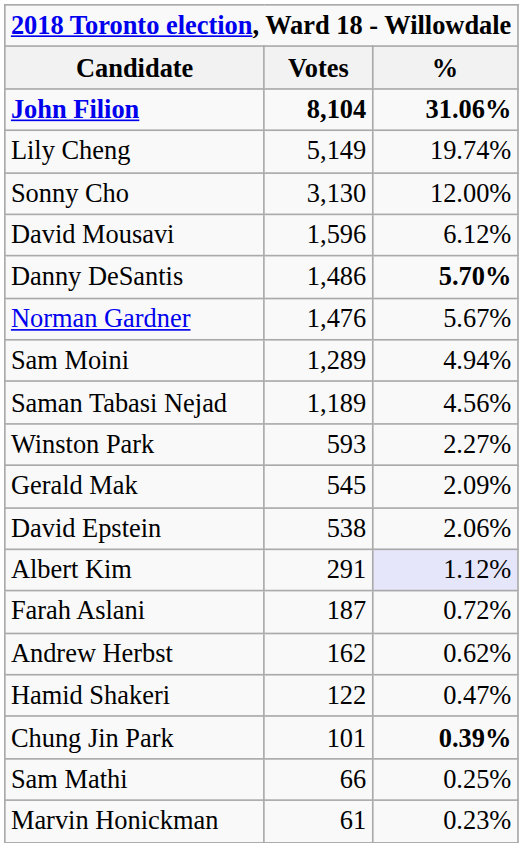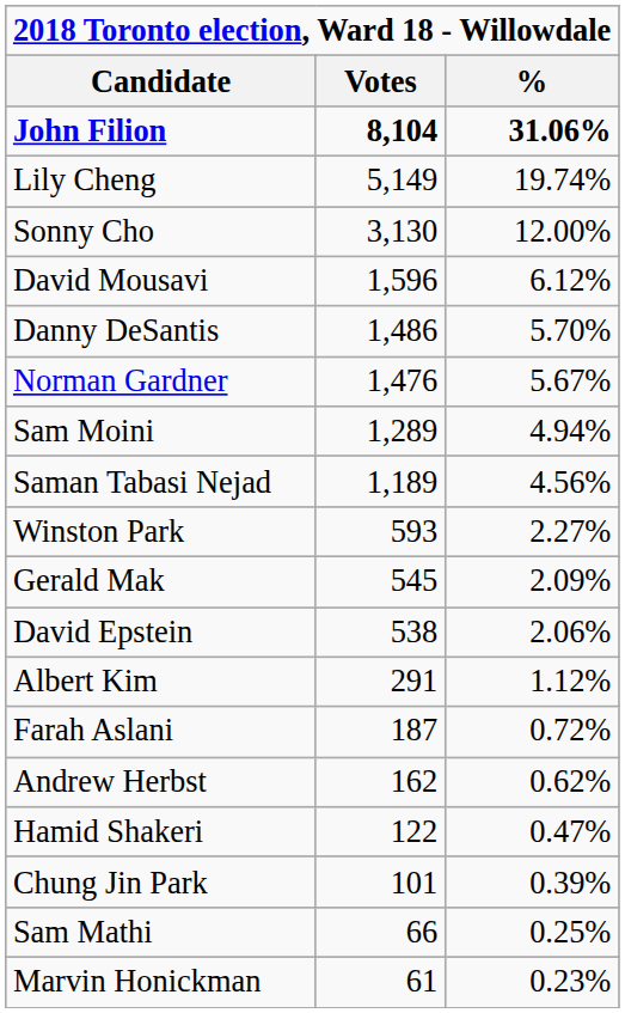Danny DeSantis | %: bold -> normal
Albert Kim | %: lavender background -> no background
Chung Jin Park | %: bold -> normal
